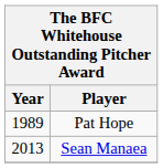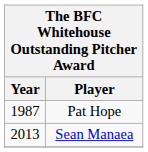Pat Hope | Year: 1989 -> 1987
